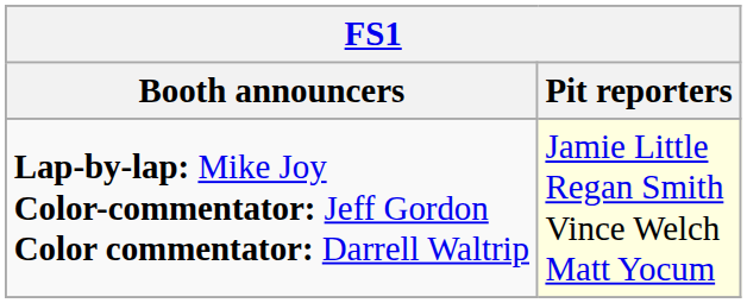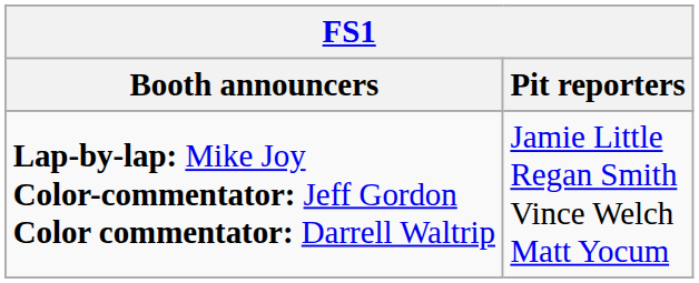row 3 | Pit reporters: lightyellow background -> no background
